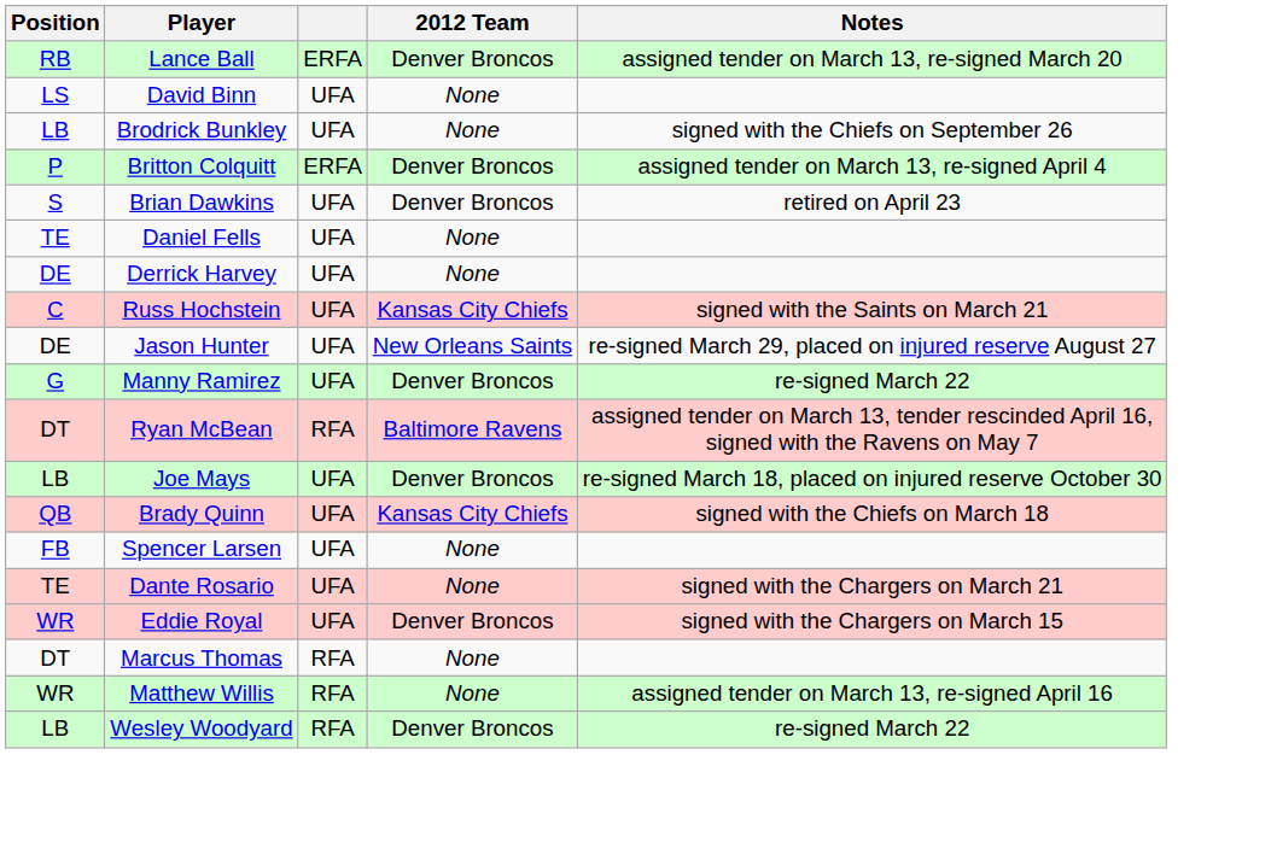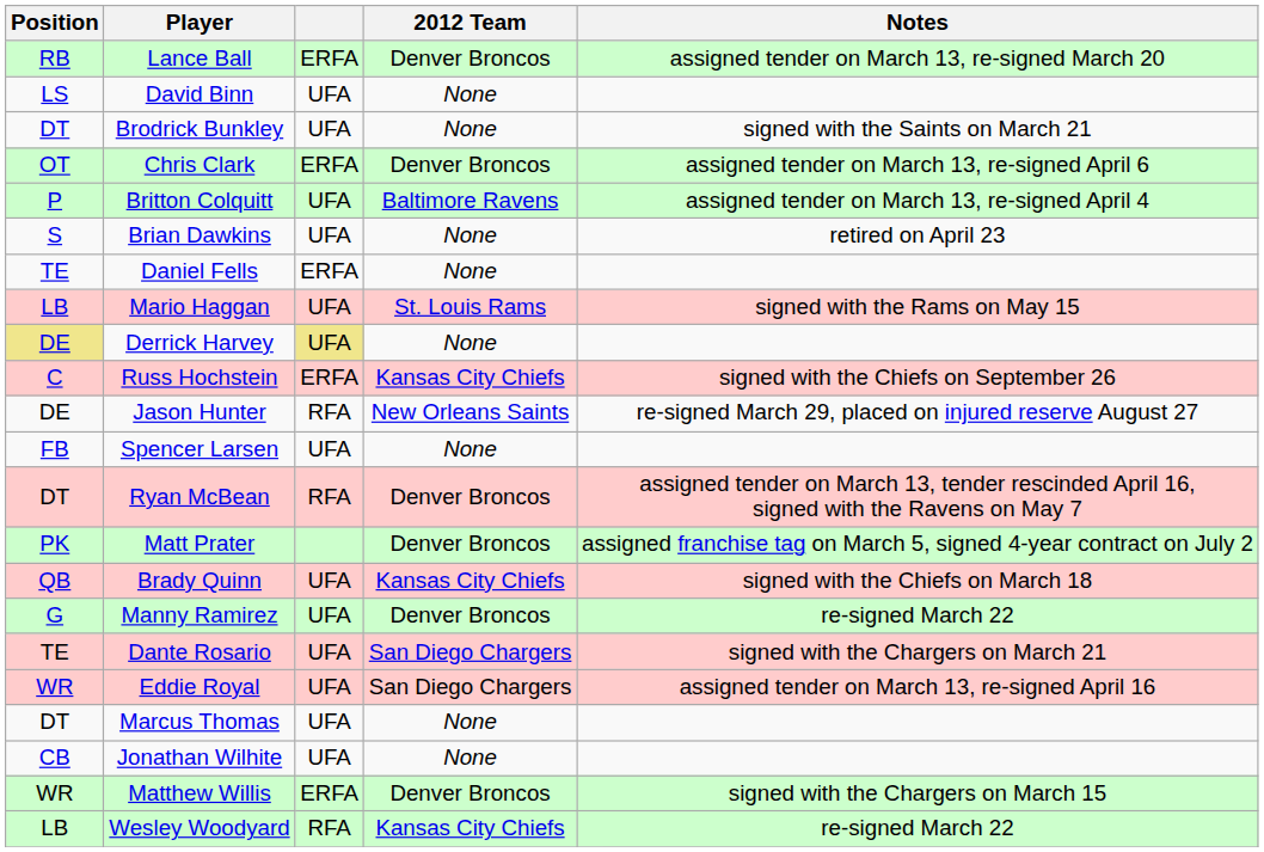Brodrick Bunkley | Position: LB -> DT
Brodrick Bunkley | Notes: signed with the Chiefs on September 26 -> signed with the Saints on March 21
+ row: OT | Chris Clark | ERFA | Denver Broncos | assigned tender on March 13, re-signed April 6
Britton Colquitt | column 3: ERFA -> UFA
Britton Colquitt | 2012 Team: Denver Broncos -> Baltimore Ravens
Brian Dawkins | 2012 Team: Denver Broncos -> None
Daniel Fells | column 3: UFA -> ERFA
+ row: LB | Mario Haggan | UFA | St. Louis Rams | signed with the Rams on May 15
Derrick Harvey | Position: no background -> khaki background
Derrick Harvey | column 3: no background -> khaki background
Russ Hochstein | column 3: UFA -> ERFA
Russ Hochstein | Notes: signed with the Saints on March 21 -> signed with the Chiefs on September 26
Jason Hunter | column 3: UFA -> RFA
rows swapped: Spencer Larsen <-> Manny Ramirez
Ryan McBean | 2012 Team: Baltimore Ravens -> Denver Broncos
- row: LB | Joe Mays | UFA | Denver Broncos | re-signed March 18, placed on injured reserve October 30
+ row: PK | Matt Prater | Denver Broncos | assigned franchise tag on March 5, signed 4-year contract on July 2
Dante Rosario | 2012 Team: None -> San Diego Chargers
Eddie Royal | 2012 Team: Denver Broncos -> San Diego Chargers
Eddie Royal | Notes: signed with the Chargers on March 15 -> assigned tender on March 13, re-signed April 16
Marcus Thomas | column 3: RFA -> UFA
+ row: CB | Jonathan Wilhite | UFA | None
Matthew Willis | column 3: RFA -> ERFA
Matthew Willis | 2012 Team: None -> Denver Broncos
Matthew Willis | Notes: assigned tender on March 13, re-signed April 16 -> signed with the Chargers on March 15
Wesley Woodyard | 2012 Team: Denver Broncos -> Kansas City Chiefs
